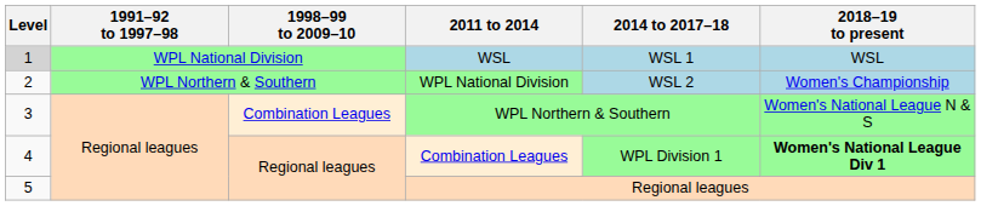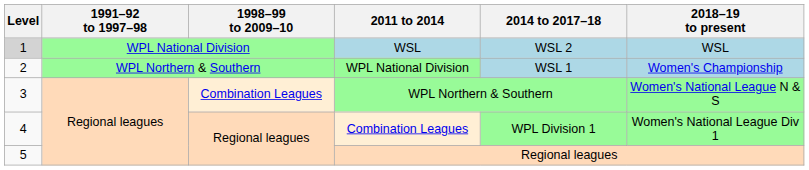row 2 | 2014 to 2017–18: WSL 1 -> WSL 2
row 3 | 2014 to 2017–18: WSL 2 -> WSL 1
row 5 | 2018–19 to present: bold -> normal
